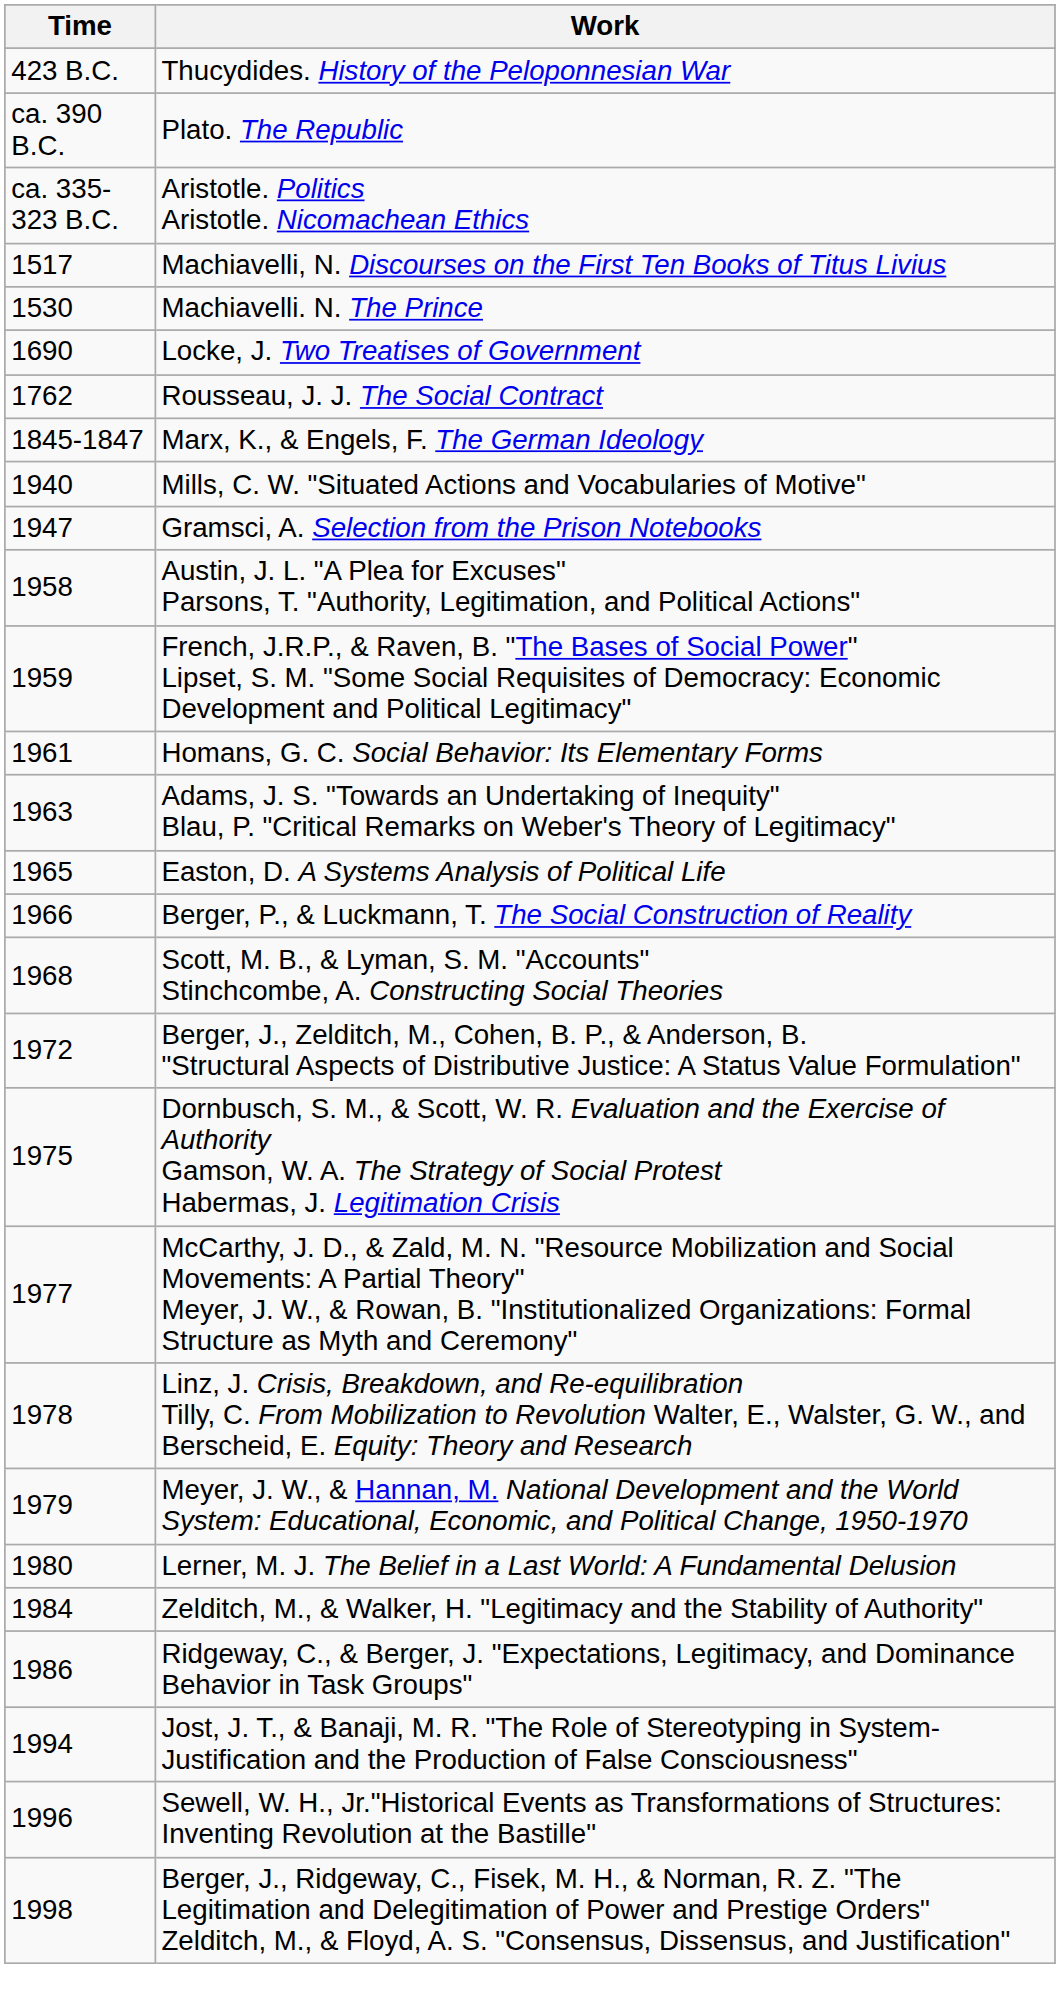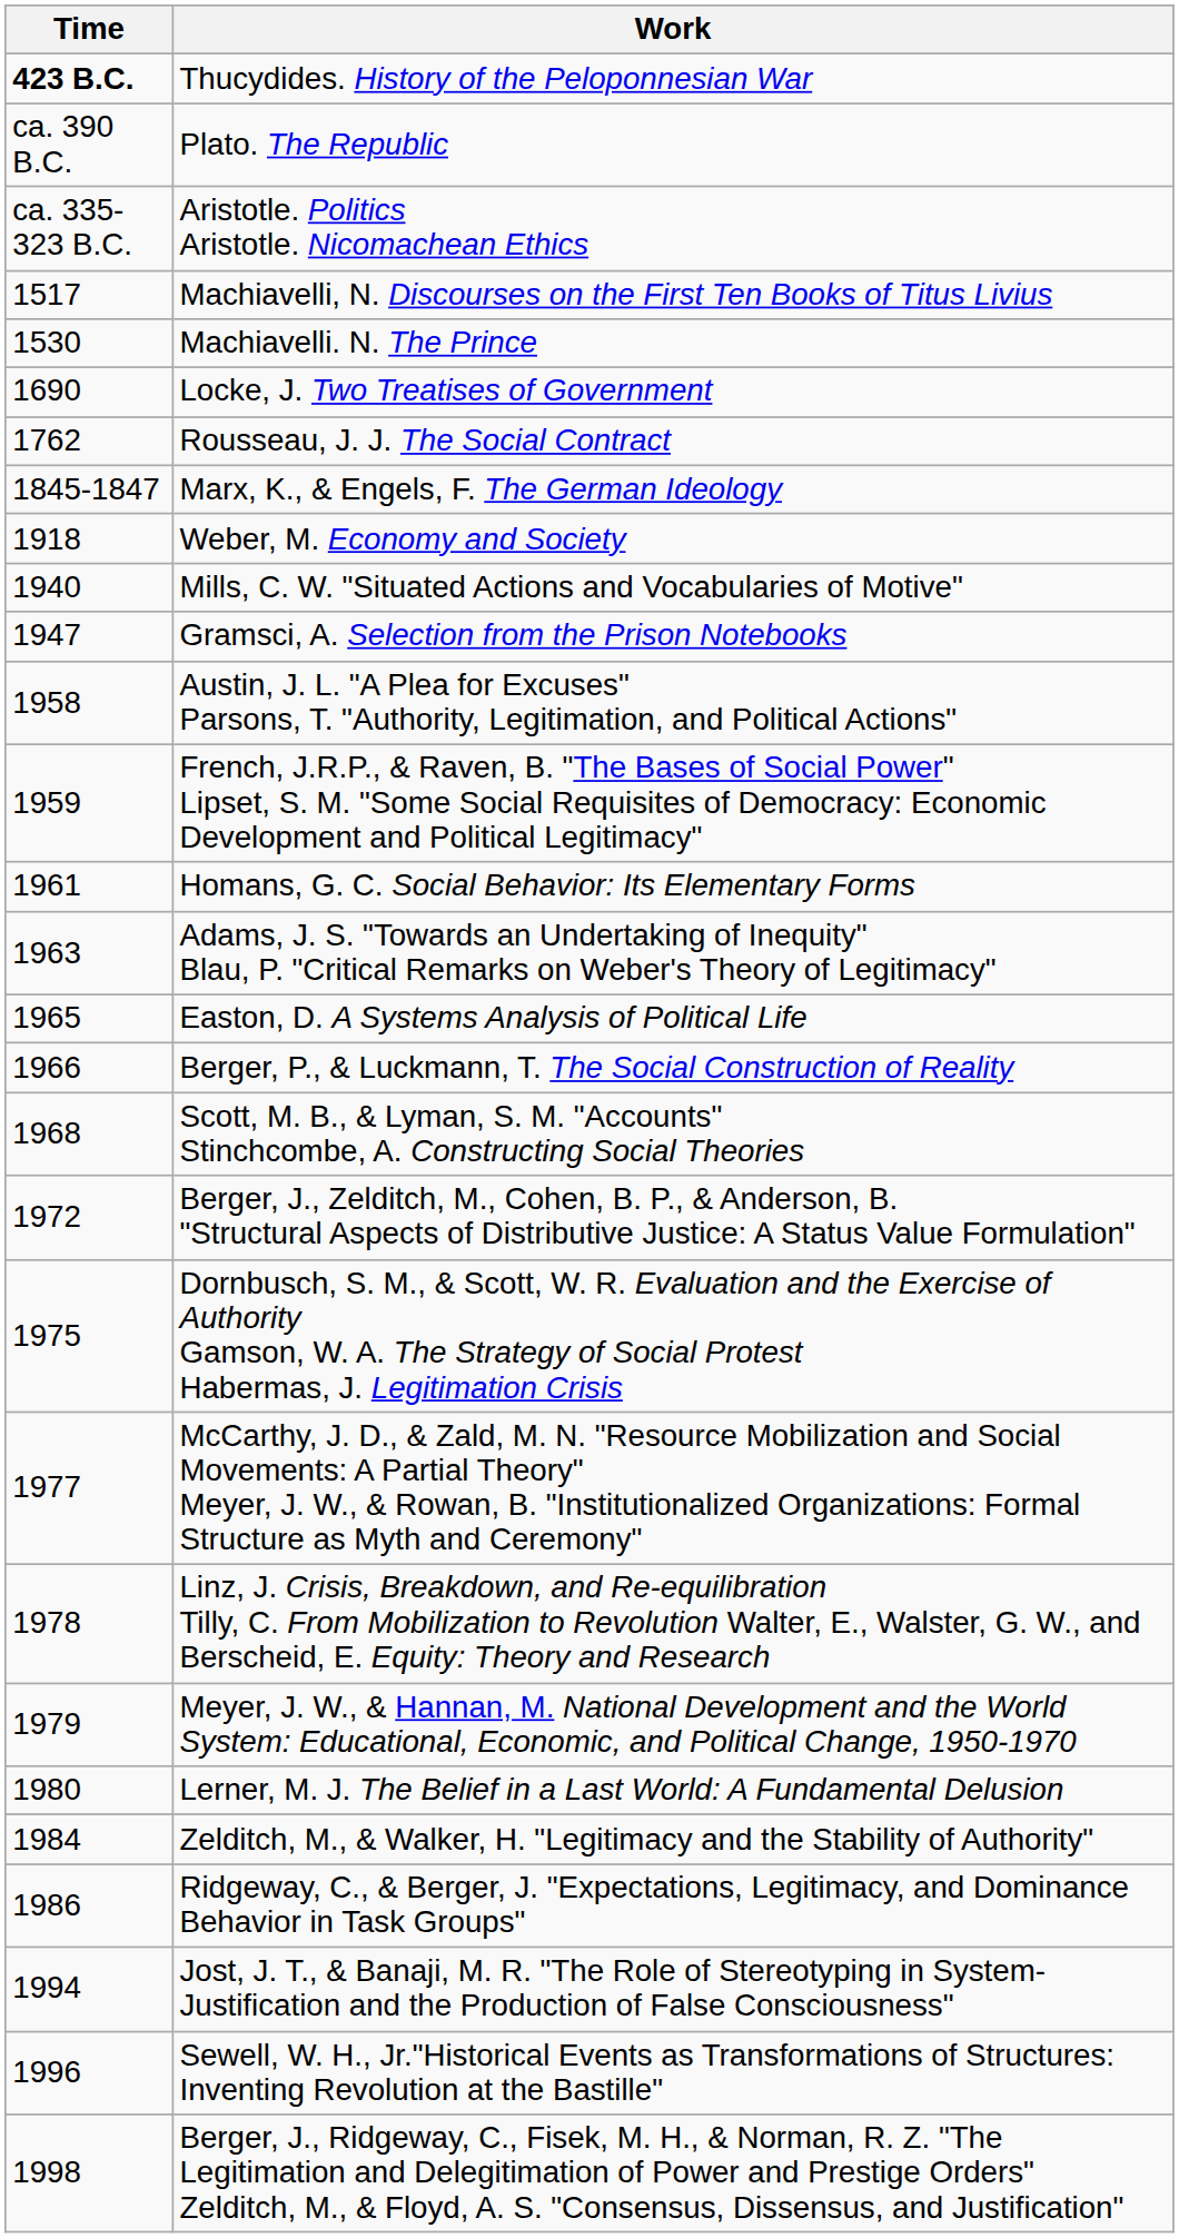Thucydides. History of the Peloponnesian War | Time: normal -> bold
+ row: 1918 | Weber, M. Economy and Society
